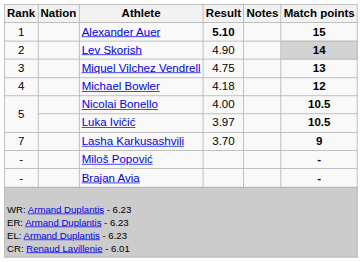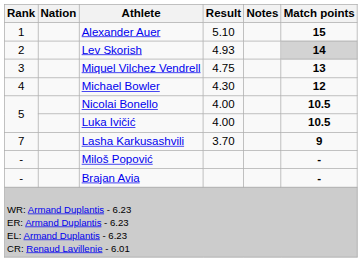Alexander Auer | Result: bold -> normal
Lev Skorish | Result: 4.90 -> 4.93
Michael Bowler | Result: 4.18 -> 4.30
Luka Ivičić | Result: 3.97 -> 4.00
